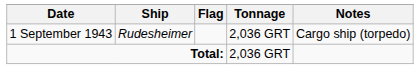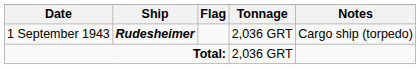1 September 1943 | Ship: normal -> bold
